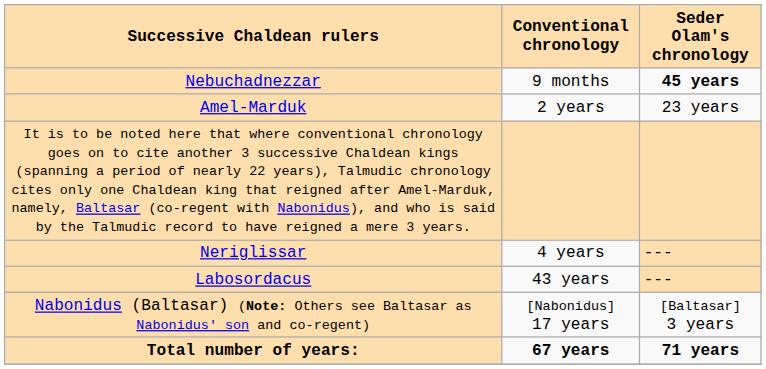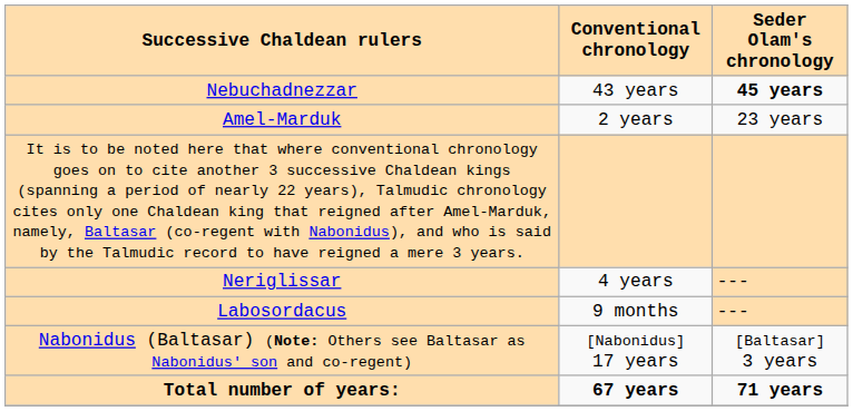Nebuchadnezzar | Conventional chronology: 9 months -> 43 years
Labosordacus | Conventional chronology: 43 years -> 9 months
